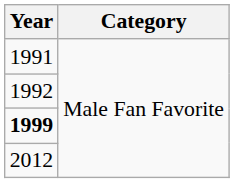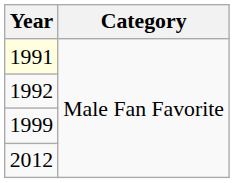1991 | Year: no background -> lightyellow background
1999 | Year: bold -> normal
